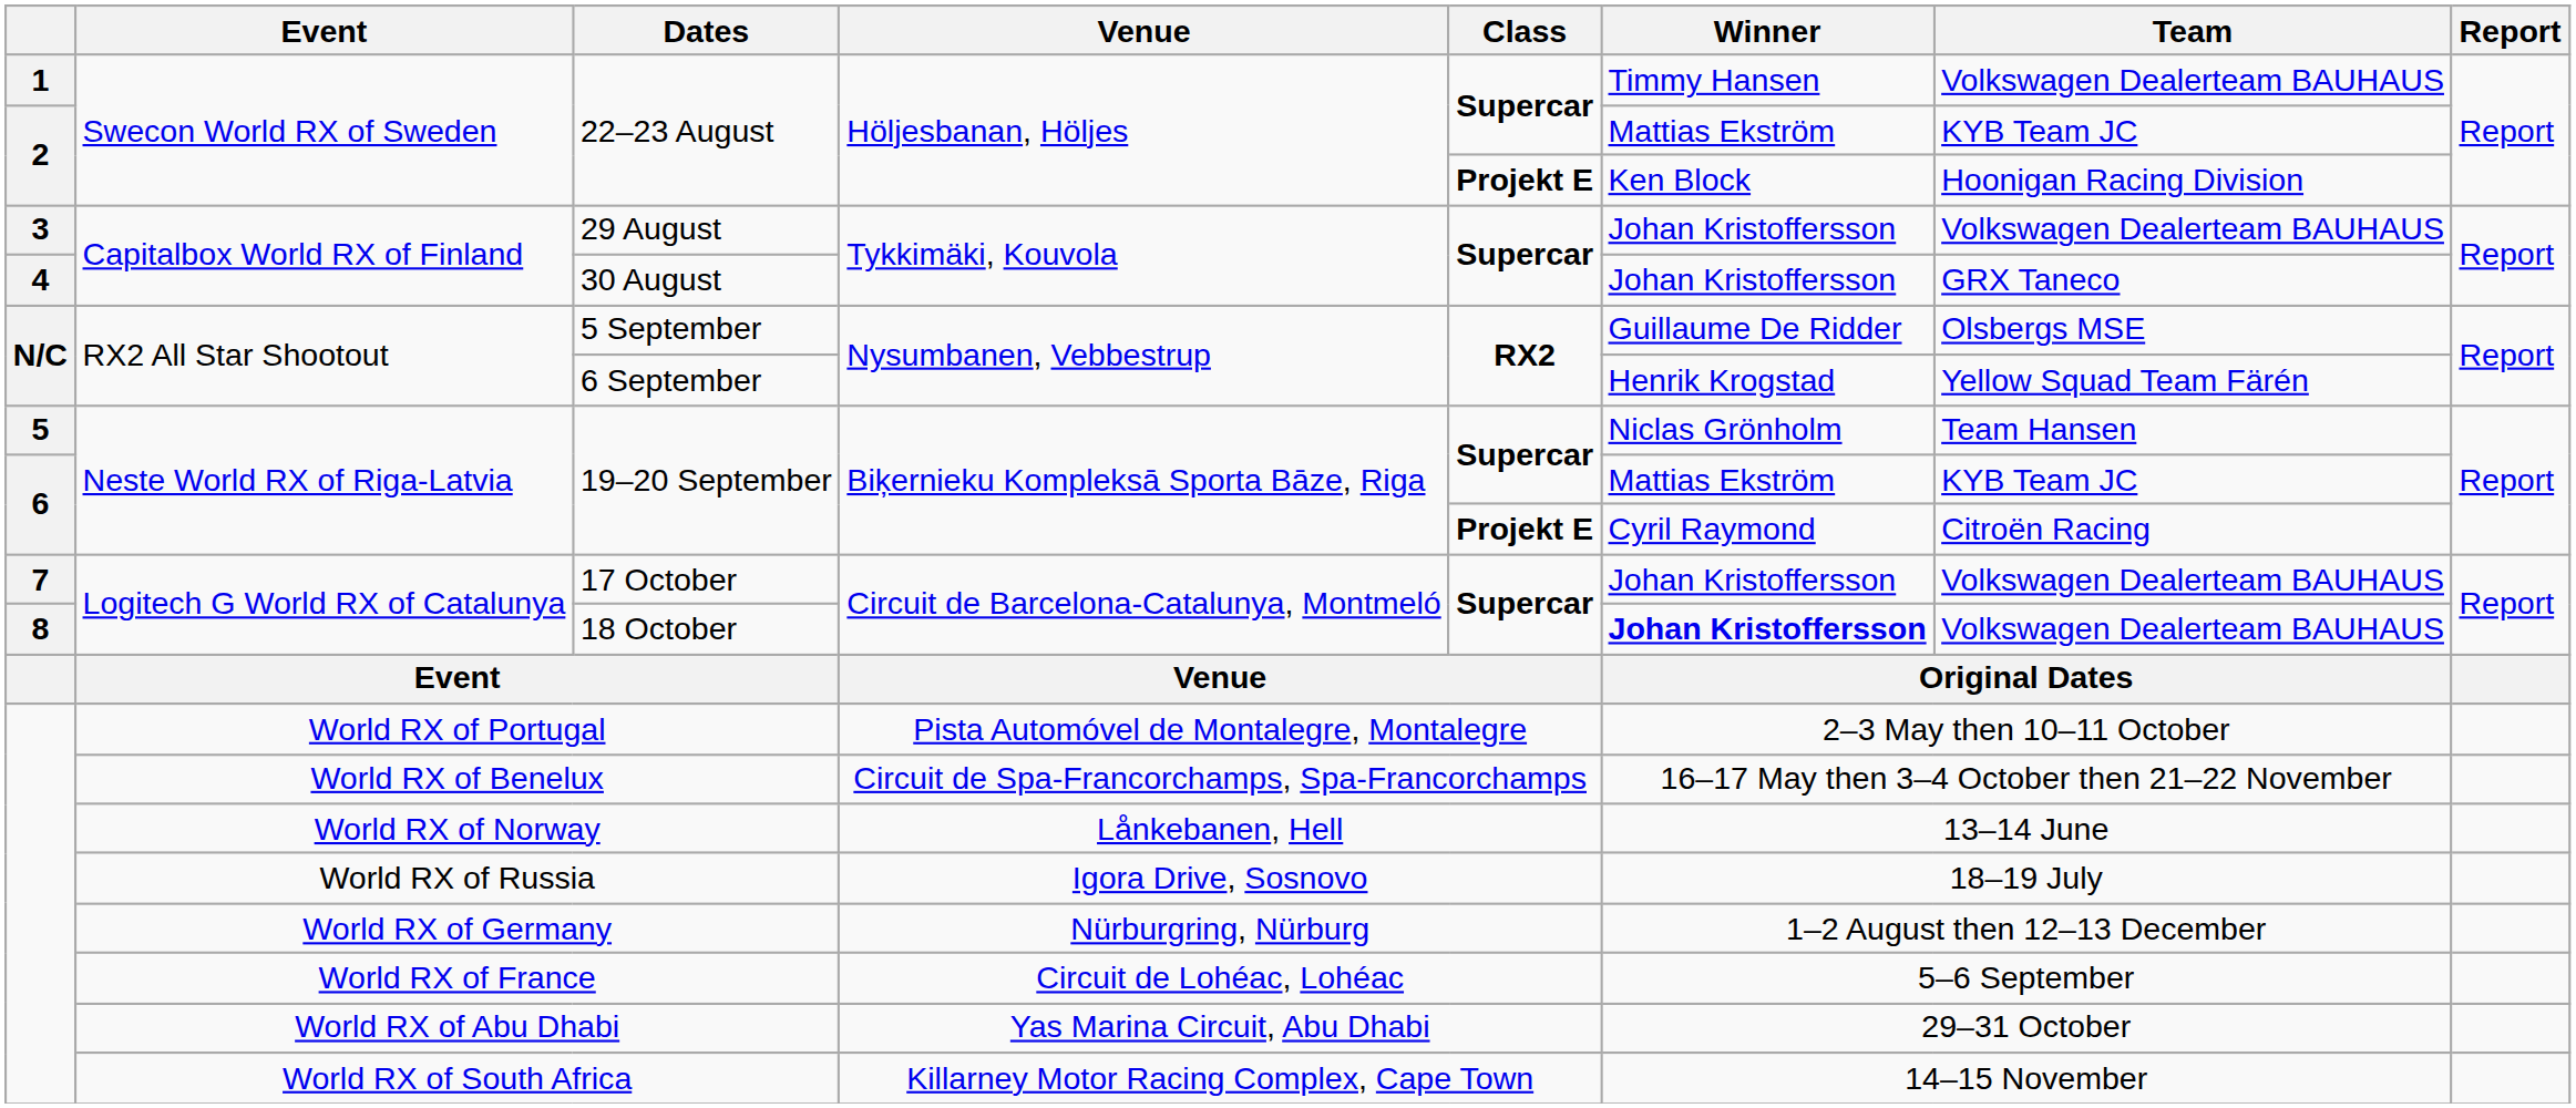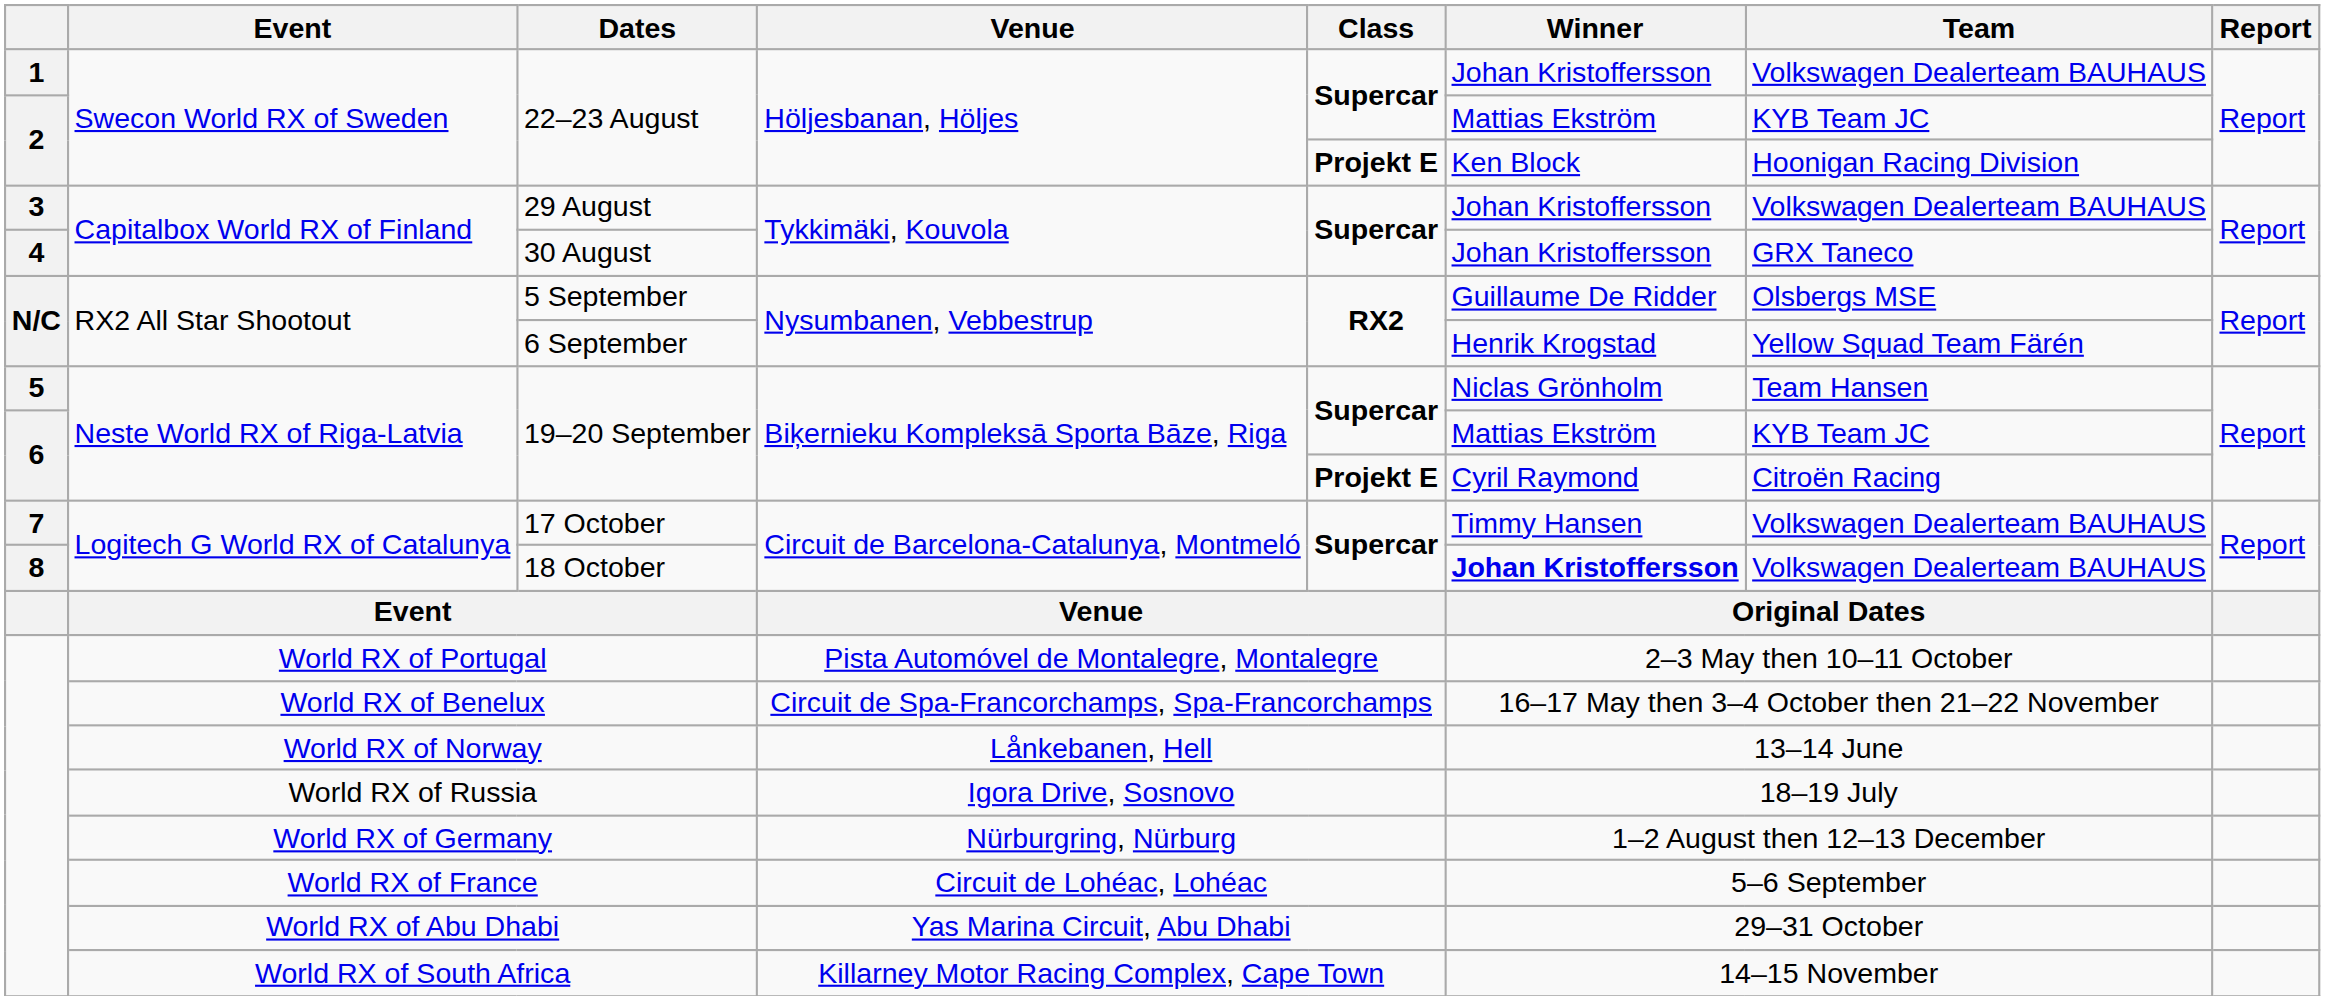1 / 22–23 August | Winner: Timmy Hansen -> Johan Kristoffersson
17 October | Winner: Johan Kristoffersson -> Timmy Hansen
